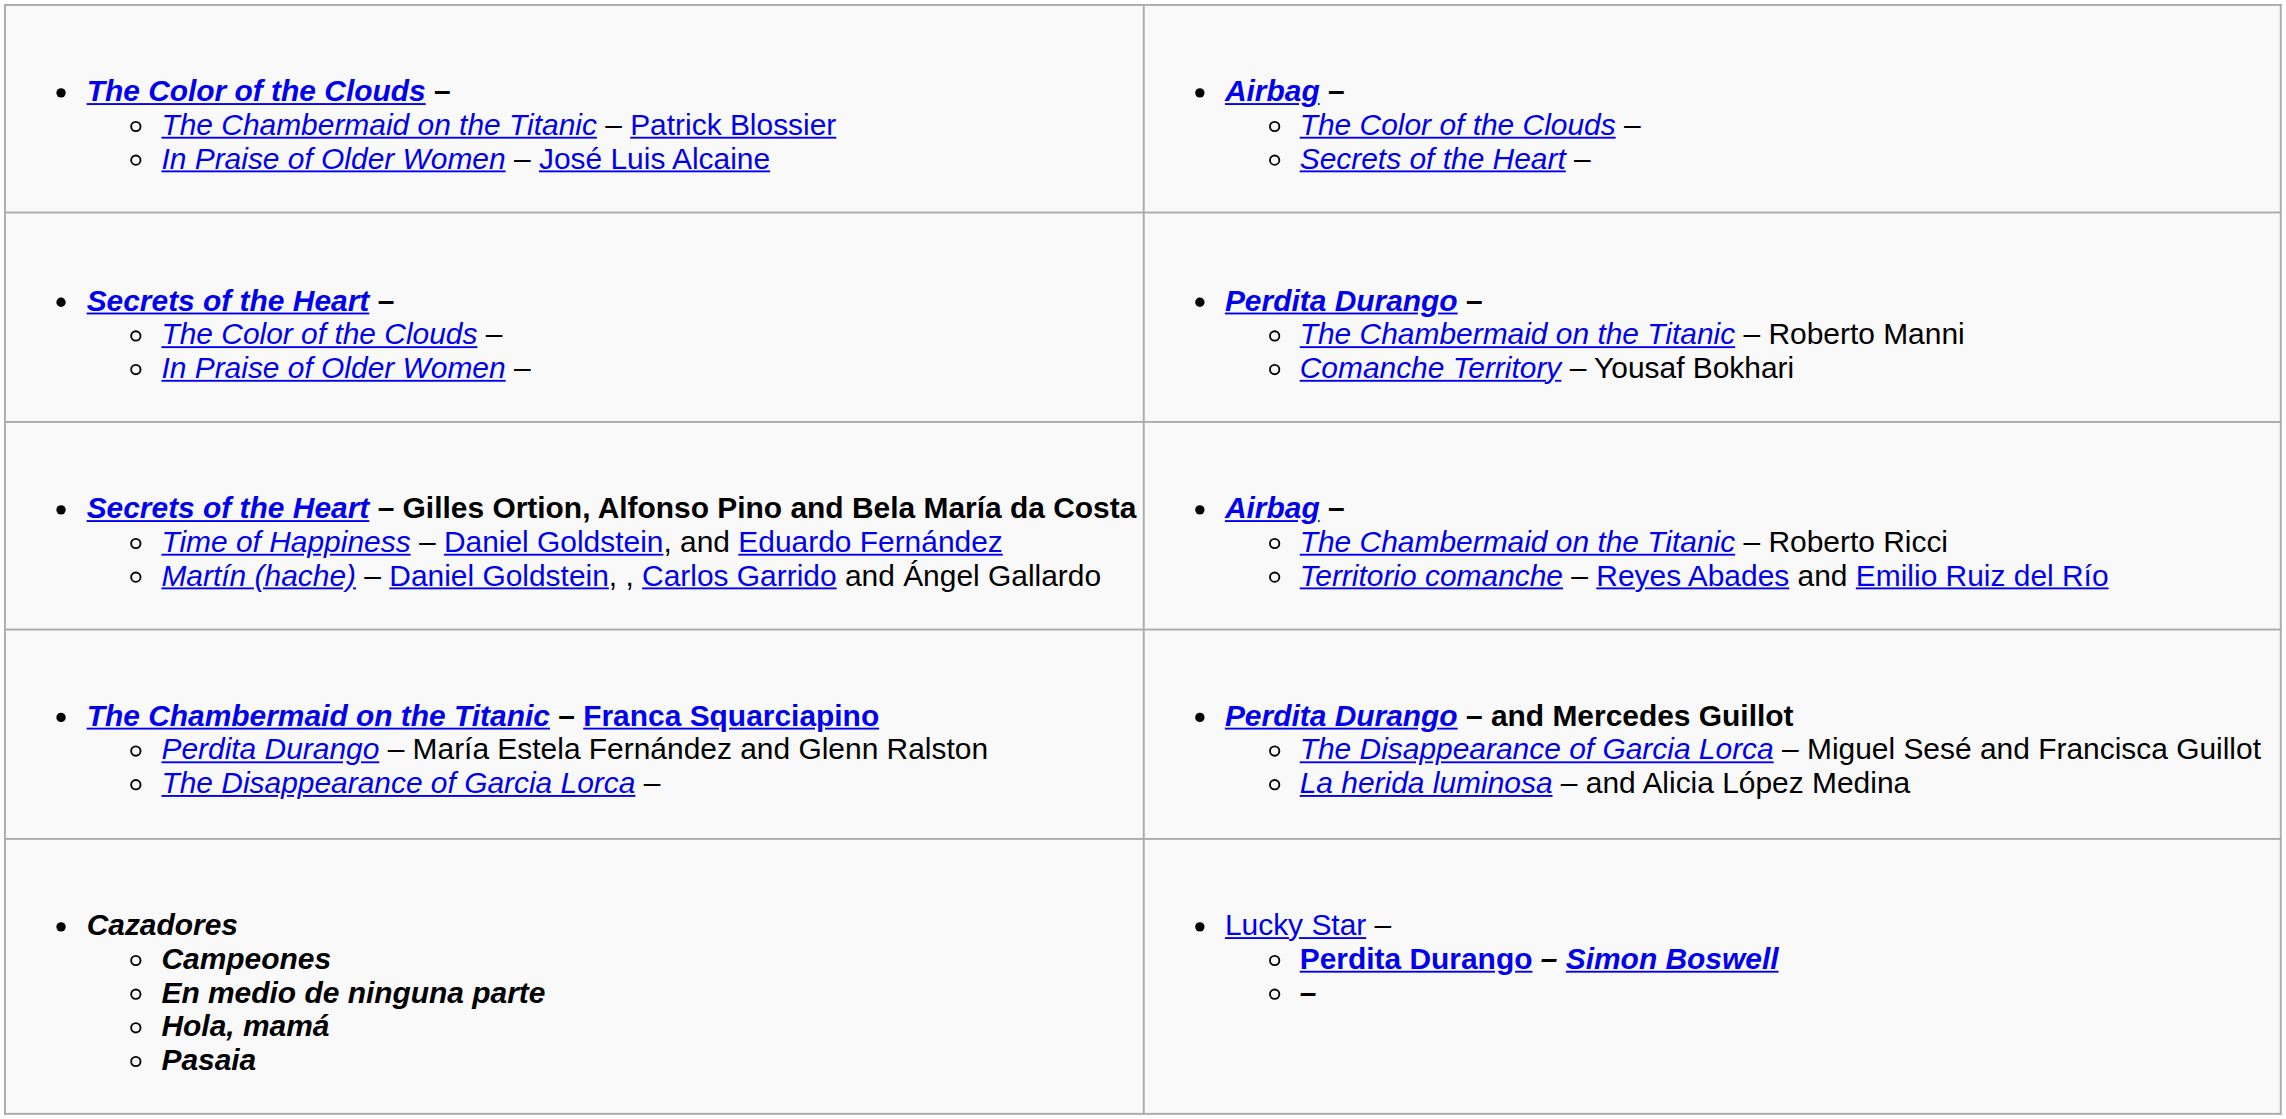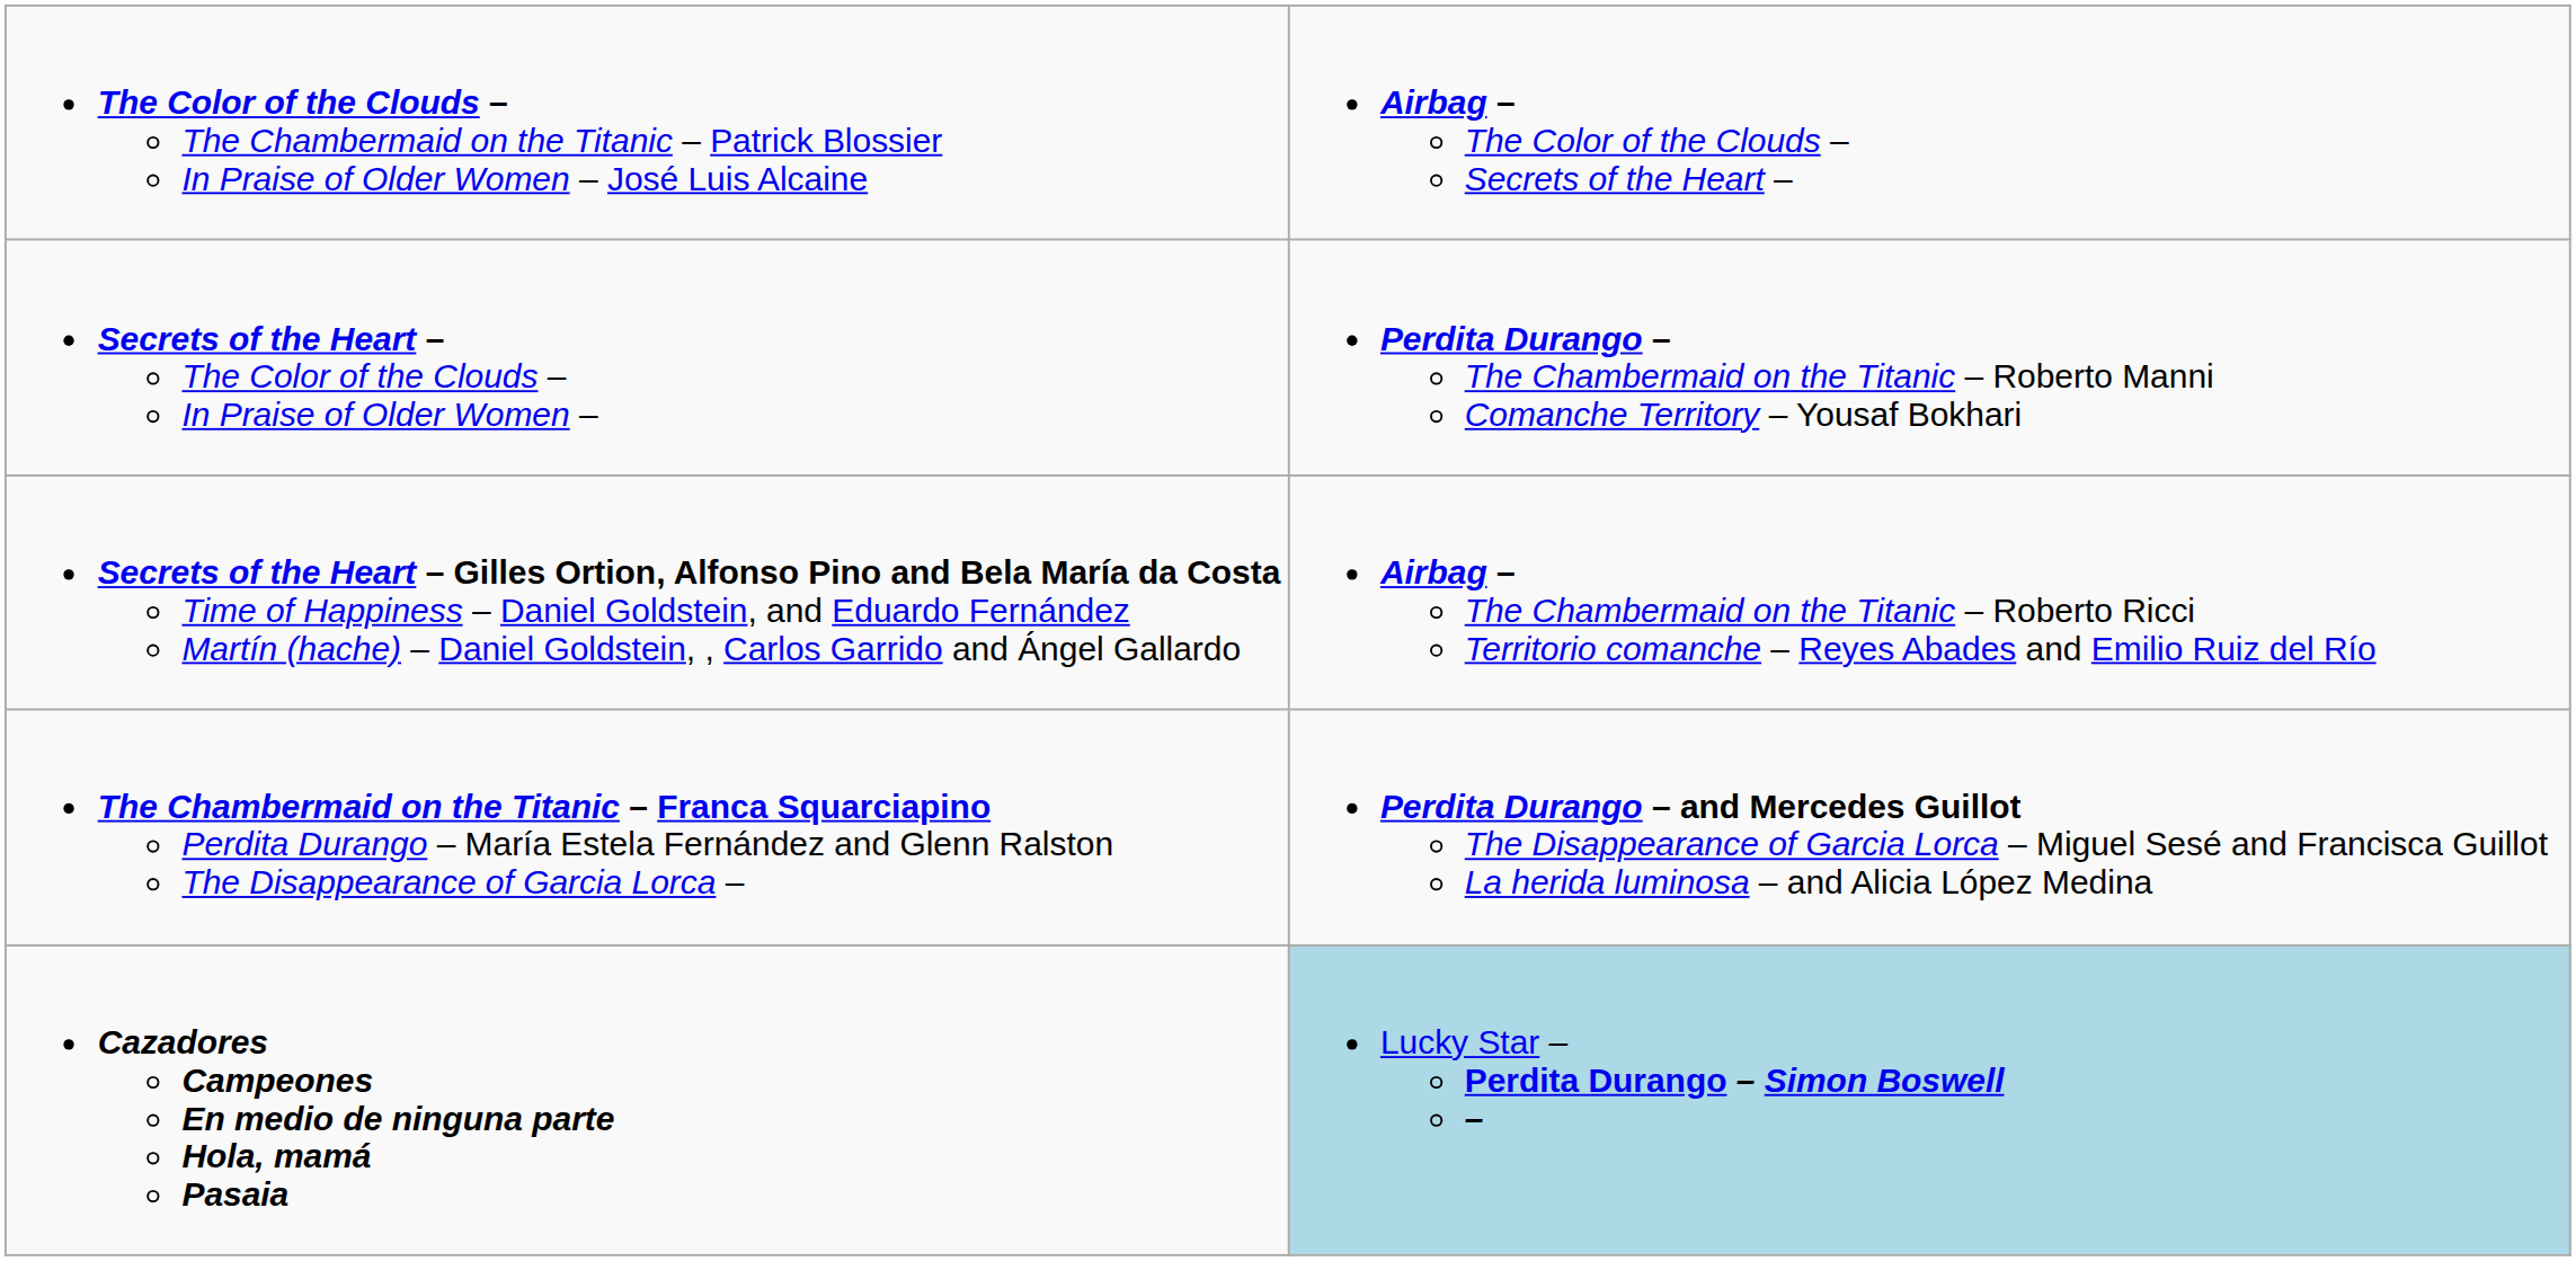row 5 | column 2: no background -> lightblue background
